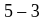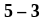row 1 | column 1: normal -> bold
